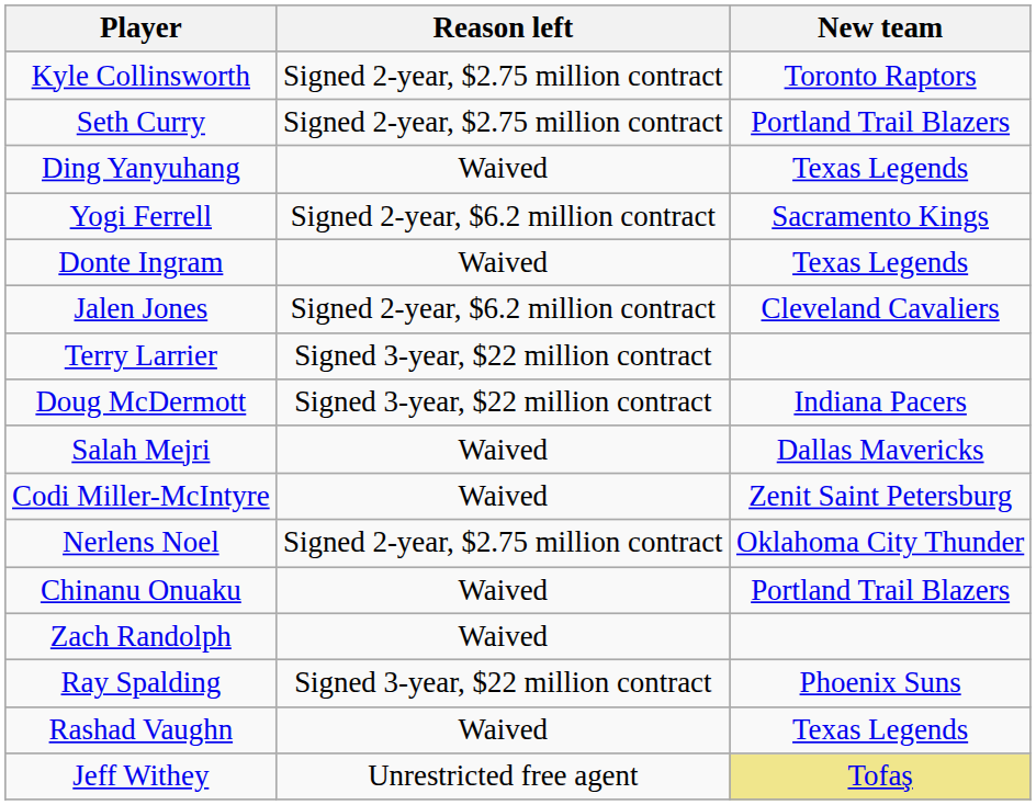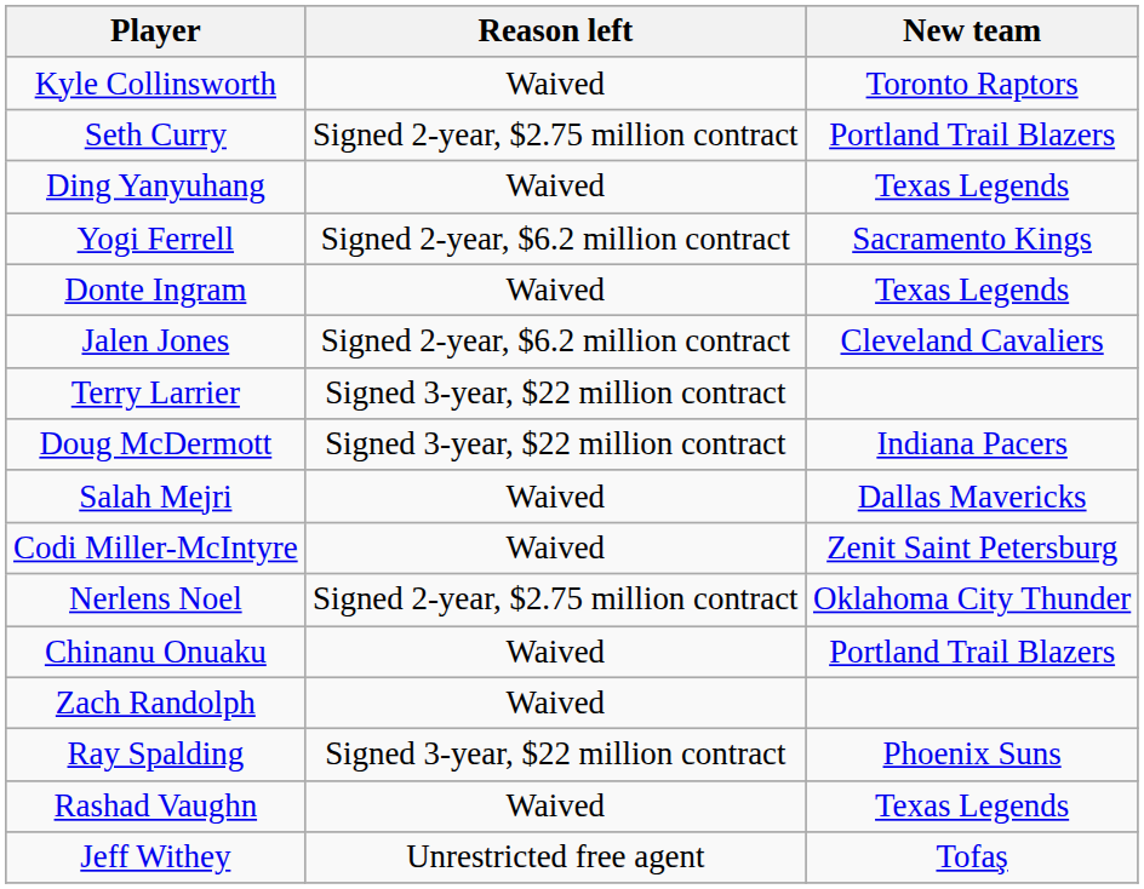Kyle Collinsworth | Reason left: Signed 2-year, $2.75 million contract -> Waived
Jeff Withey | New team: khaki background -> no background
